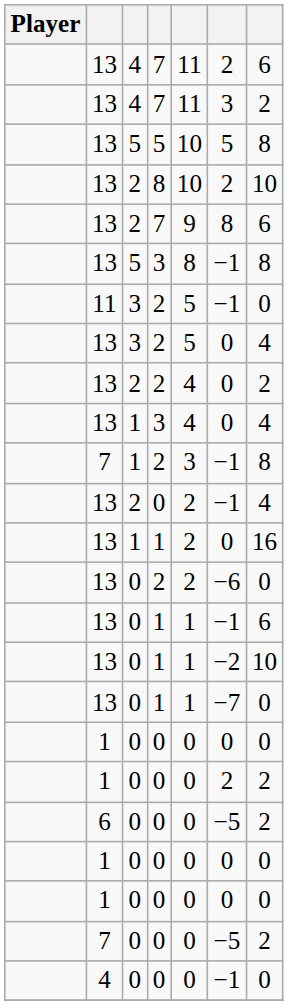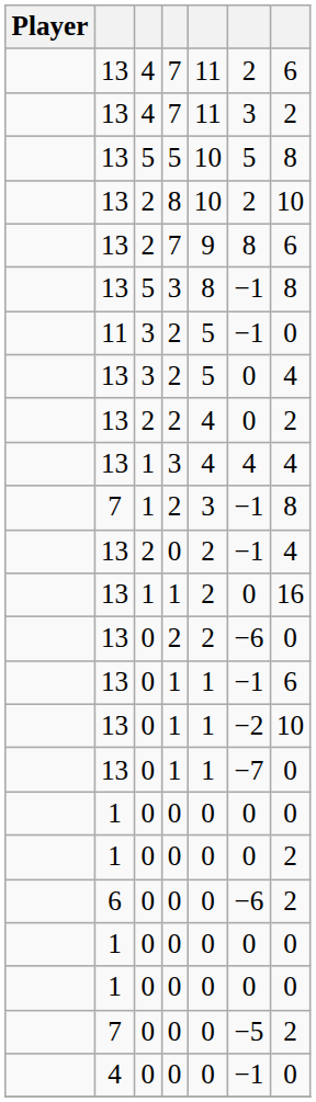row 11 | column 6: 0 -> 4
row 20 | column 6: 2 -> 0
row 21 | column 6: −5 -> −6
